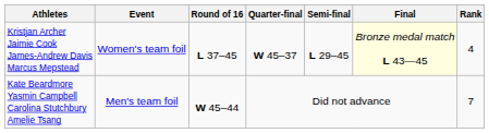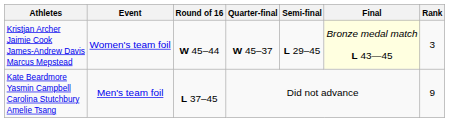row 2 | Round of 16: L 37–45 -> W 45–44
row 2 | Rank: 4 -> 3
row 3 | Round of 16: W 45–44 -> L 37–45
row 3 | Rank: 7 -> 9
